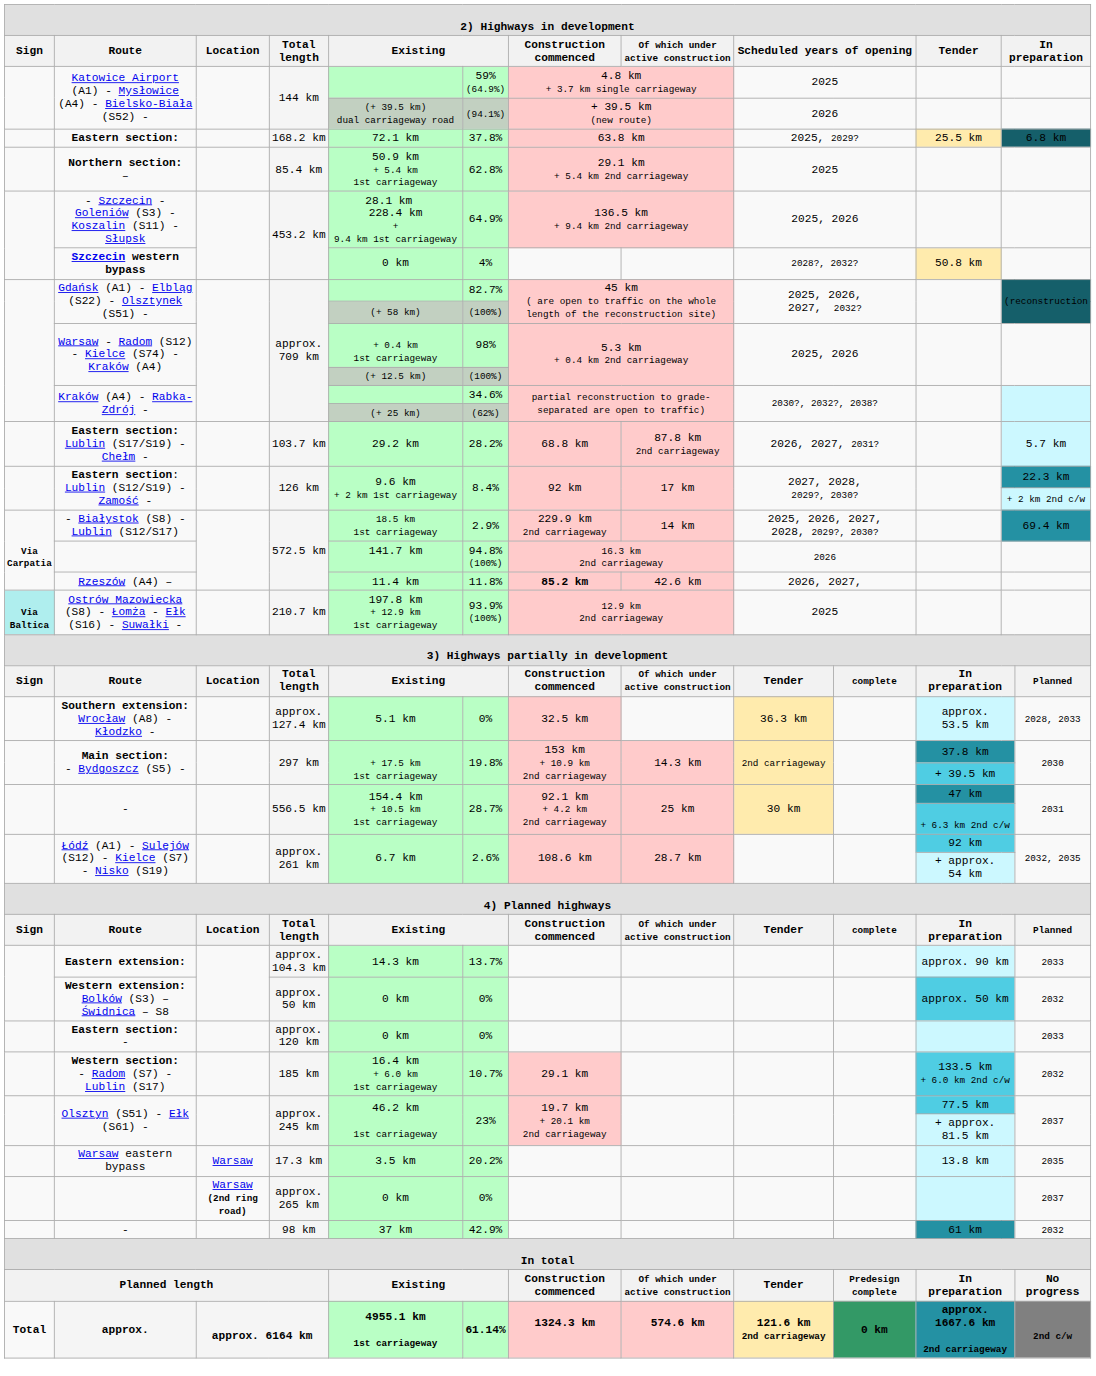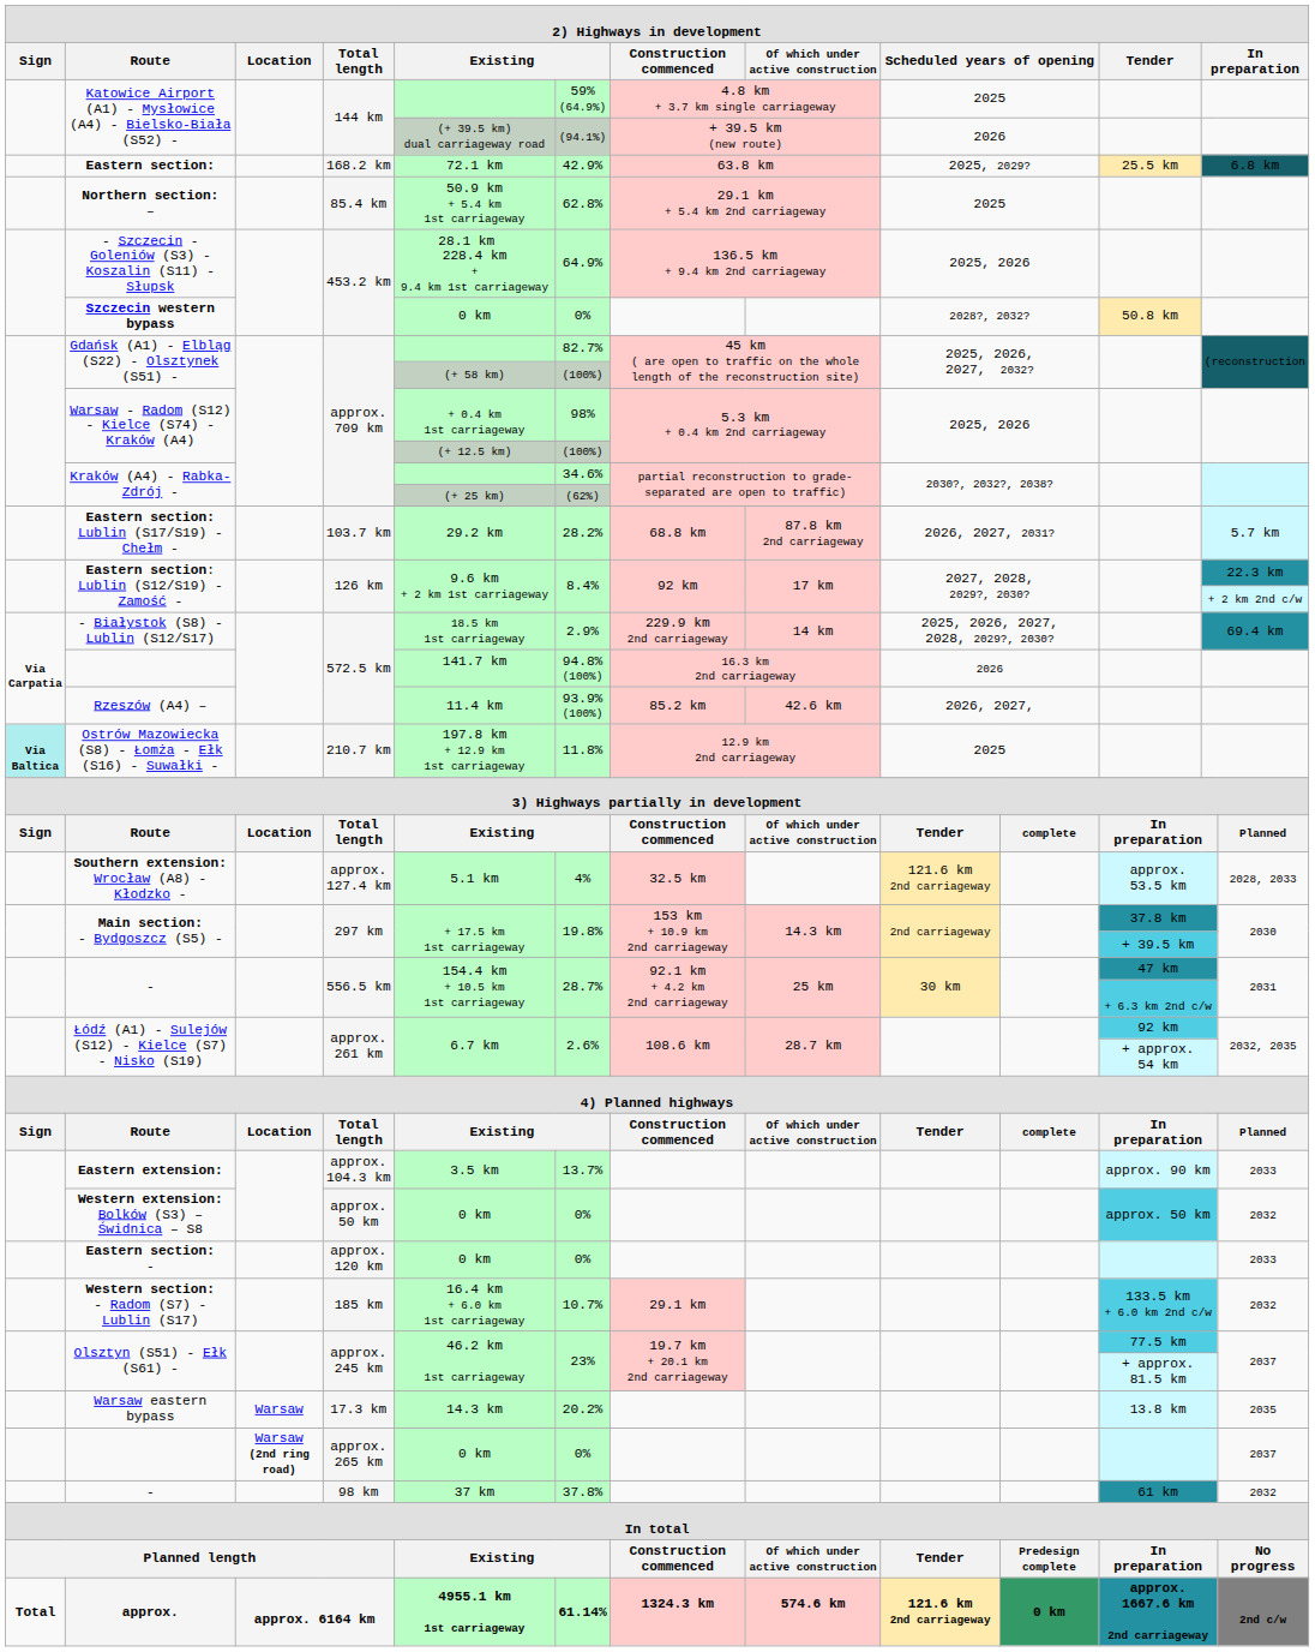Eastern section: | column 6: 37.8% -> 42.9%
Szczecin western bypass | column 6: 4% -> 0%
Rzeszów (A4) – | column 6: 11.8% -> 93.9% (100%)
Rzeszów (A4) – | Construction commenced: bold -> normal
Ostrów Mazowiecka (S8) - Łomża - Ełk (S16) - Suwałki - | column 6: 93.9% (100%) -> 11.8%
Southern extension: Wrocław (A8) - Kłodzko - | column 6: 0% -> 4%
Southern extension: Wrocław (A8) - Kłodzko - | column 9: 36.3 km -> 121.6 km 2nd carriageway
Eastern extension: | column 5: 14.3 km -> 3.5 km
Warsaw eastern bypass | column 5: 3.5 km -> 14.3 km
- / 98 km | column 6: 42.9% -> 37.8%
